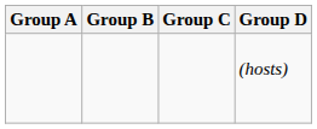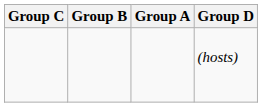columns swapped: Group A <-> Group C
